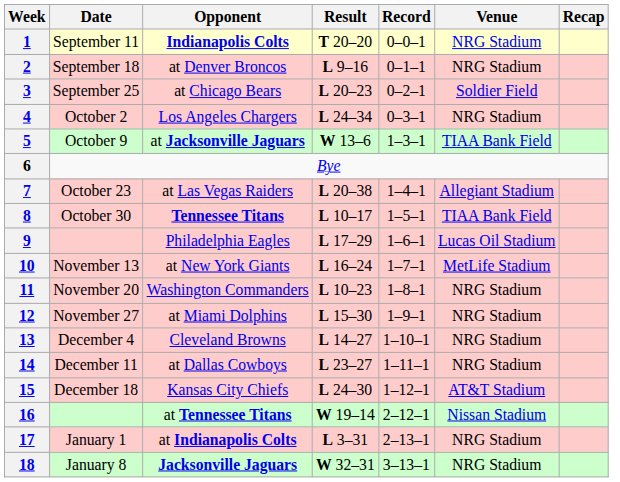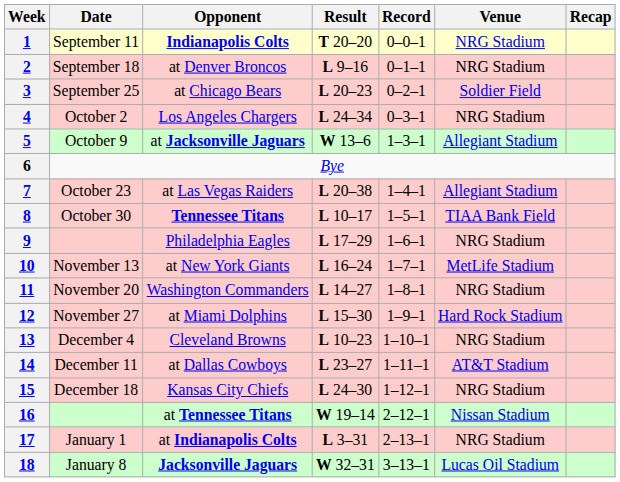5 | Venue: TIAA Bank Field -> Allegiant Stadium
9 | Venue: Lucas Oil Stadium -> NRG Stadium
11 | Result: L 10–23 -> L 14–27
12 | Venue: NRG Stadium -> Hard Rock Stadium
13 | Result: L 14–27 -> L 10–23
14 | Venue: NRG Stadium -> AT&T Stadium
15 | Venue: AT&T Stadium -> NRG Stadium
18 | Venue: NRG Stadium -> Lucas Oil Stadium
